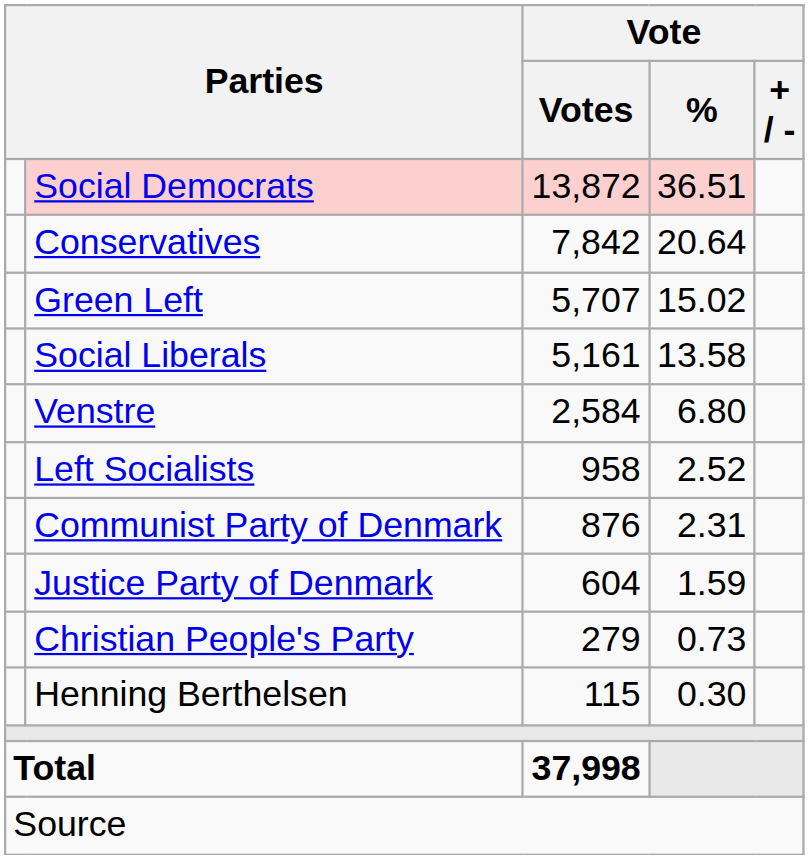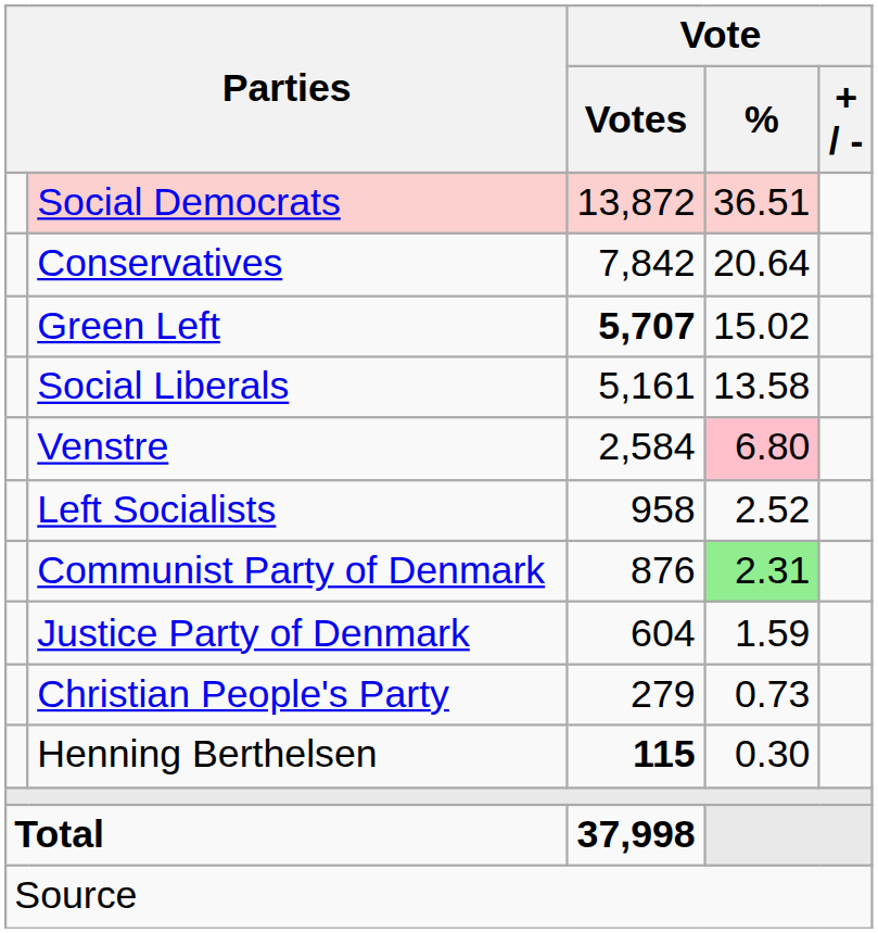Green Left | Vote / Votes: normal -> bold
Venstre | Vote / %: no background -> pink background
Communist Party of Denmark | Vote / %: no background -> lightgreen background
Henning Berthelsen | Vote / Votes: normal -> bold
